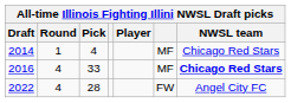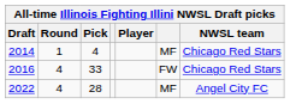2016 | column 6: MF -> FW
2016 | NWSL team: bold -> normal
2022 | column 6: FW -> MF
